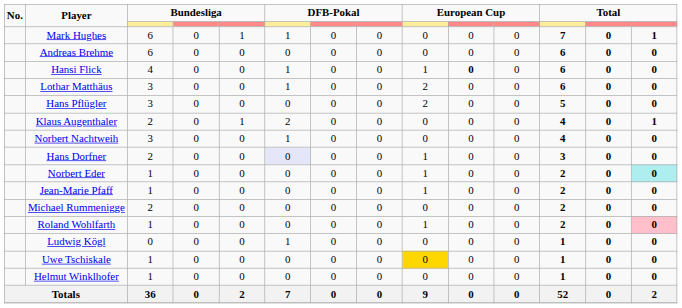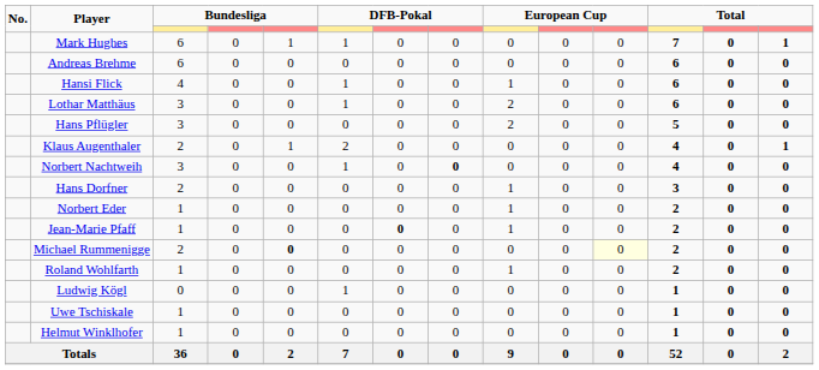Hansi Flick | column 10: bold -> normal
Norbert Nachtweih | column 8: normal -> bold
Hans Dorfner | column 6: lavender background -> no background
Norbert Eder | column 14: paleturquoise background -> no background
Jean-Marie Pfaff | column 7: normal -> bold
Michael Rummenigge | column 5: normal -> bold
Michael Rummenigge | column 11: no background -> lightyellow background
Roland Wohlfarth | column 14: pink background -> no background
Uwe Tschiskale | column 9: gold background -> no background
